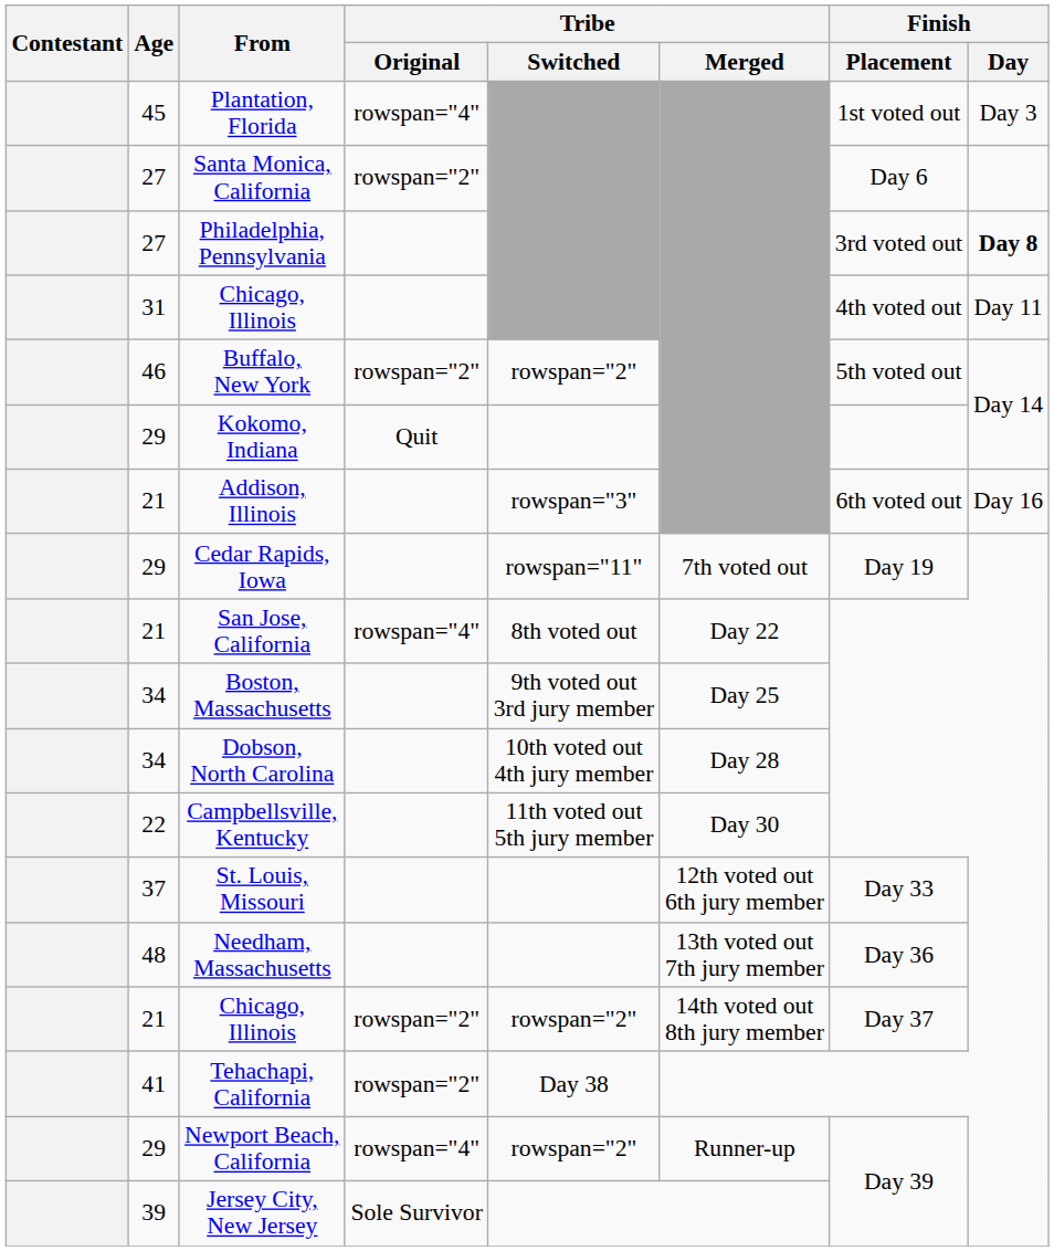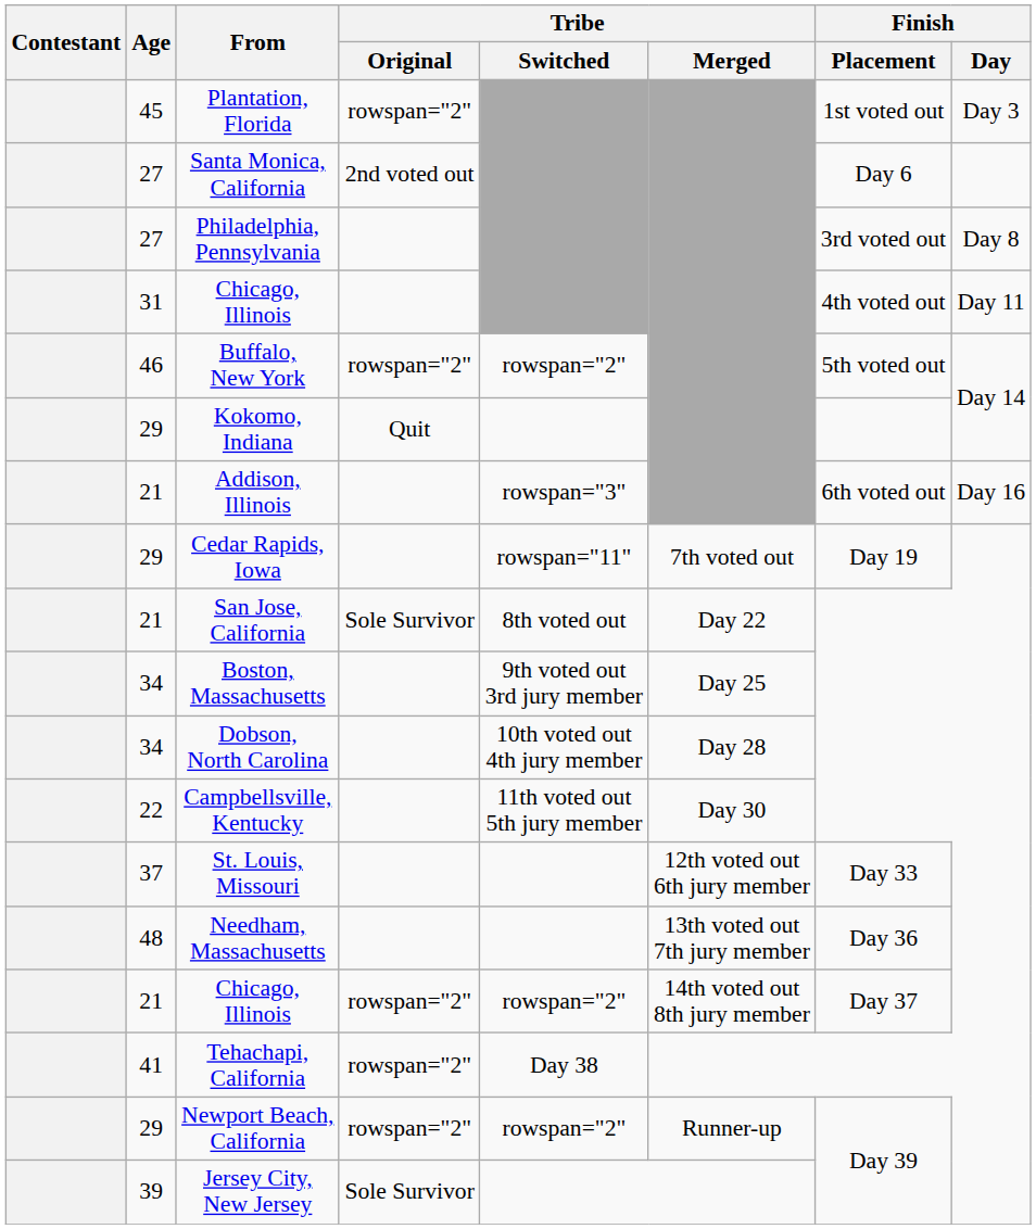Plantation, Florida | Tribe / Original: rowspan="4" -> rowspan="2"
Santa Monica, California | Tribe / Original: rowspan="2" -> 2nd voted out
Philadelphia, Pennsylvania | Finish / Day: bold -> normal
San Jose, California | Tribe / Original: rowspan="4" -> Sole Survivor
Newport Beach, California | Tribe / Original: rowspan="4" -> rowspan="2"
